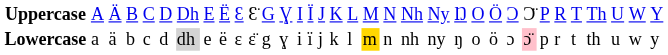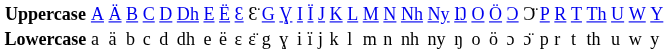Lowercase | column 7: lightgrey background -> no background
Lowercase | column 19: gold background -> no background
Lowercase | column 27: pink background -> no background
